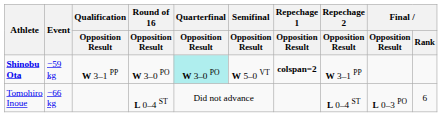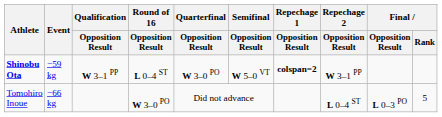Shinobu Ota | Round of 16 / Opposition Result: W 3–0 PO -> L 0–4 ST
Shinobu Ota | Quarterfinal / Opposition Result: paleturquoise background -> no background
Tomohiro Inoue | Round of 16 / Opposition Result: L 0–4 ST -> W 3–0 PO
Tomohiro Inoue | Final / Rank: 6 -> 5
